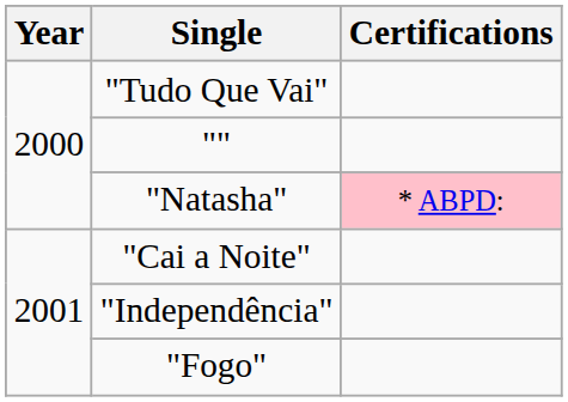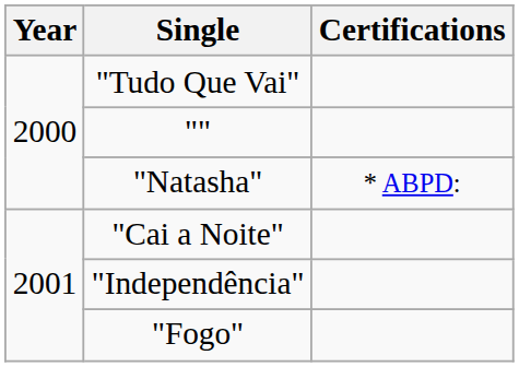"Natasha" | Certifications: pink background -> no background
